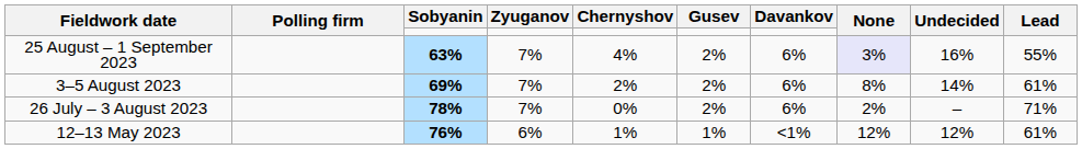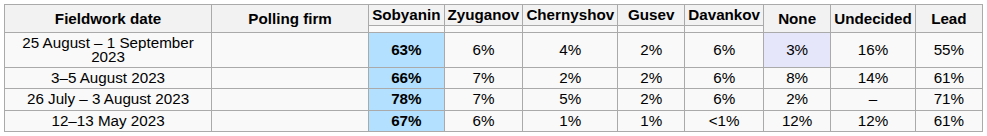25 August – 1 September 2023 | Zyuganov: 7% -> 6%
3–5 August 2023 | Sobyanin: 69% -> 66%
26 July – 3 August 2023 | Chernyshov: 0% -> 5%
12–13 May 2023 | Sobyanin: 76% -> 67%
